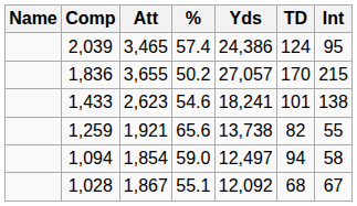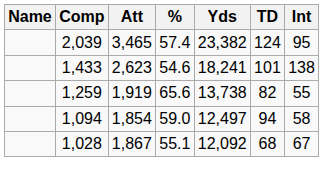2,039 | Yds: 24,386 -> 23,382
- row: 1,836 | 3,655 | 50.2 | 27,057 | 170 | 215
1,259 | Att: 1,921 -> 1,919
